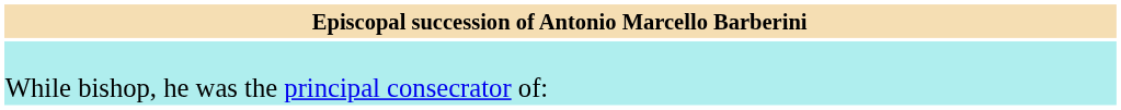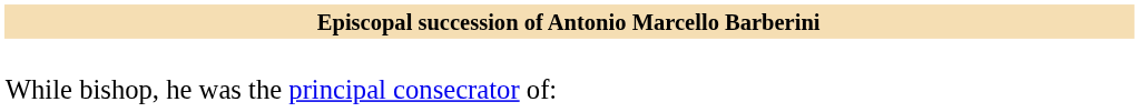row 2 | column 1: paleturquoise background -> no background
